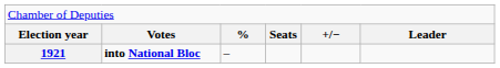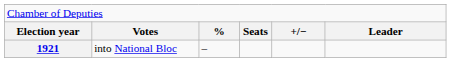1921 | column 2: bold -> normal
